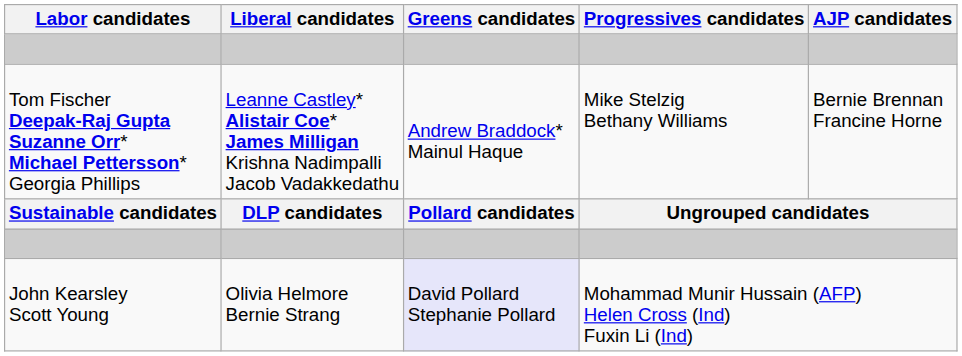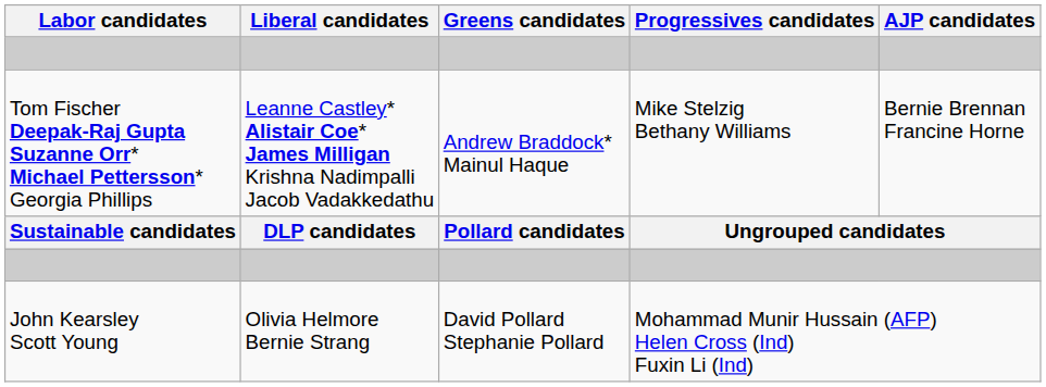John Kearsley Scott Young | Greens candidates: lavender background -> no background
